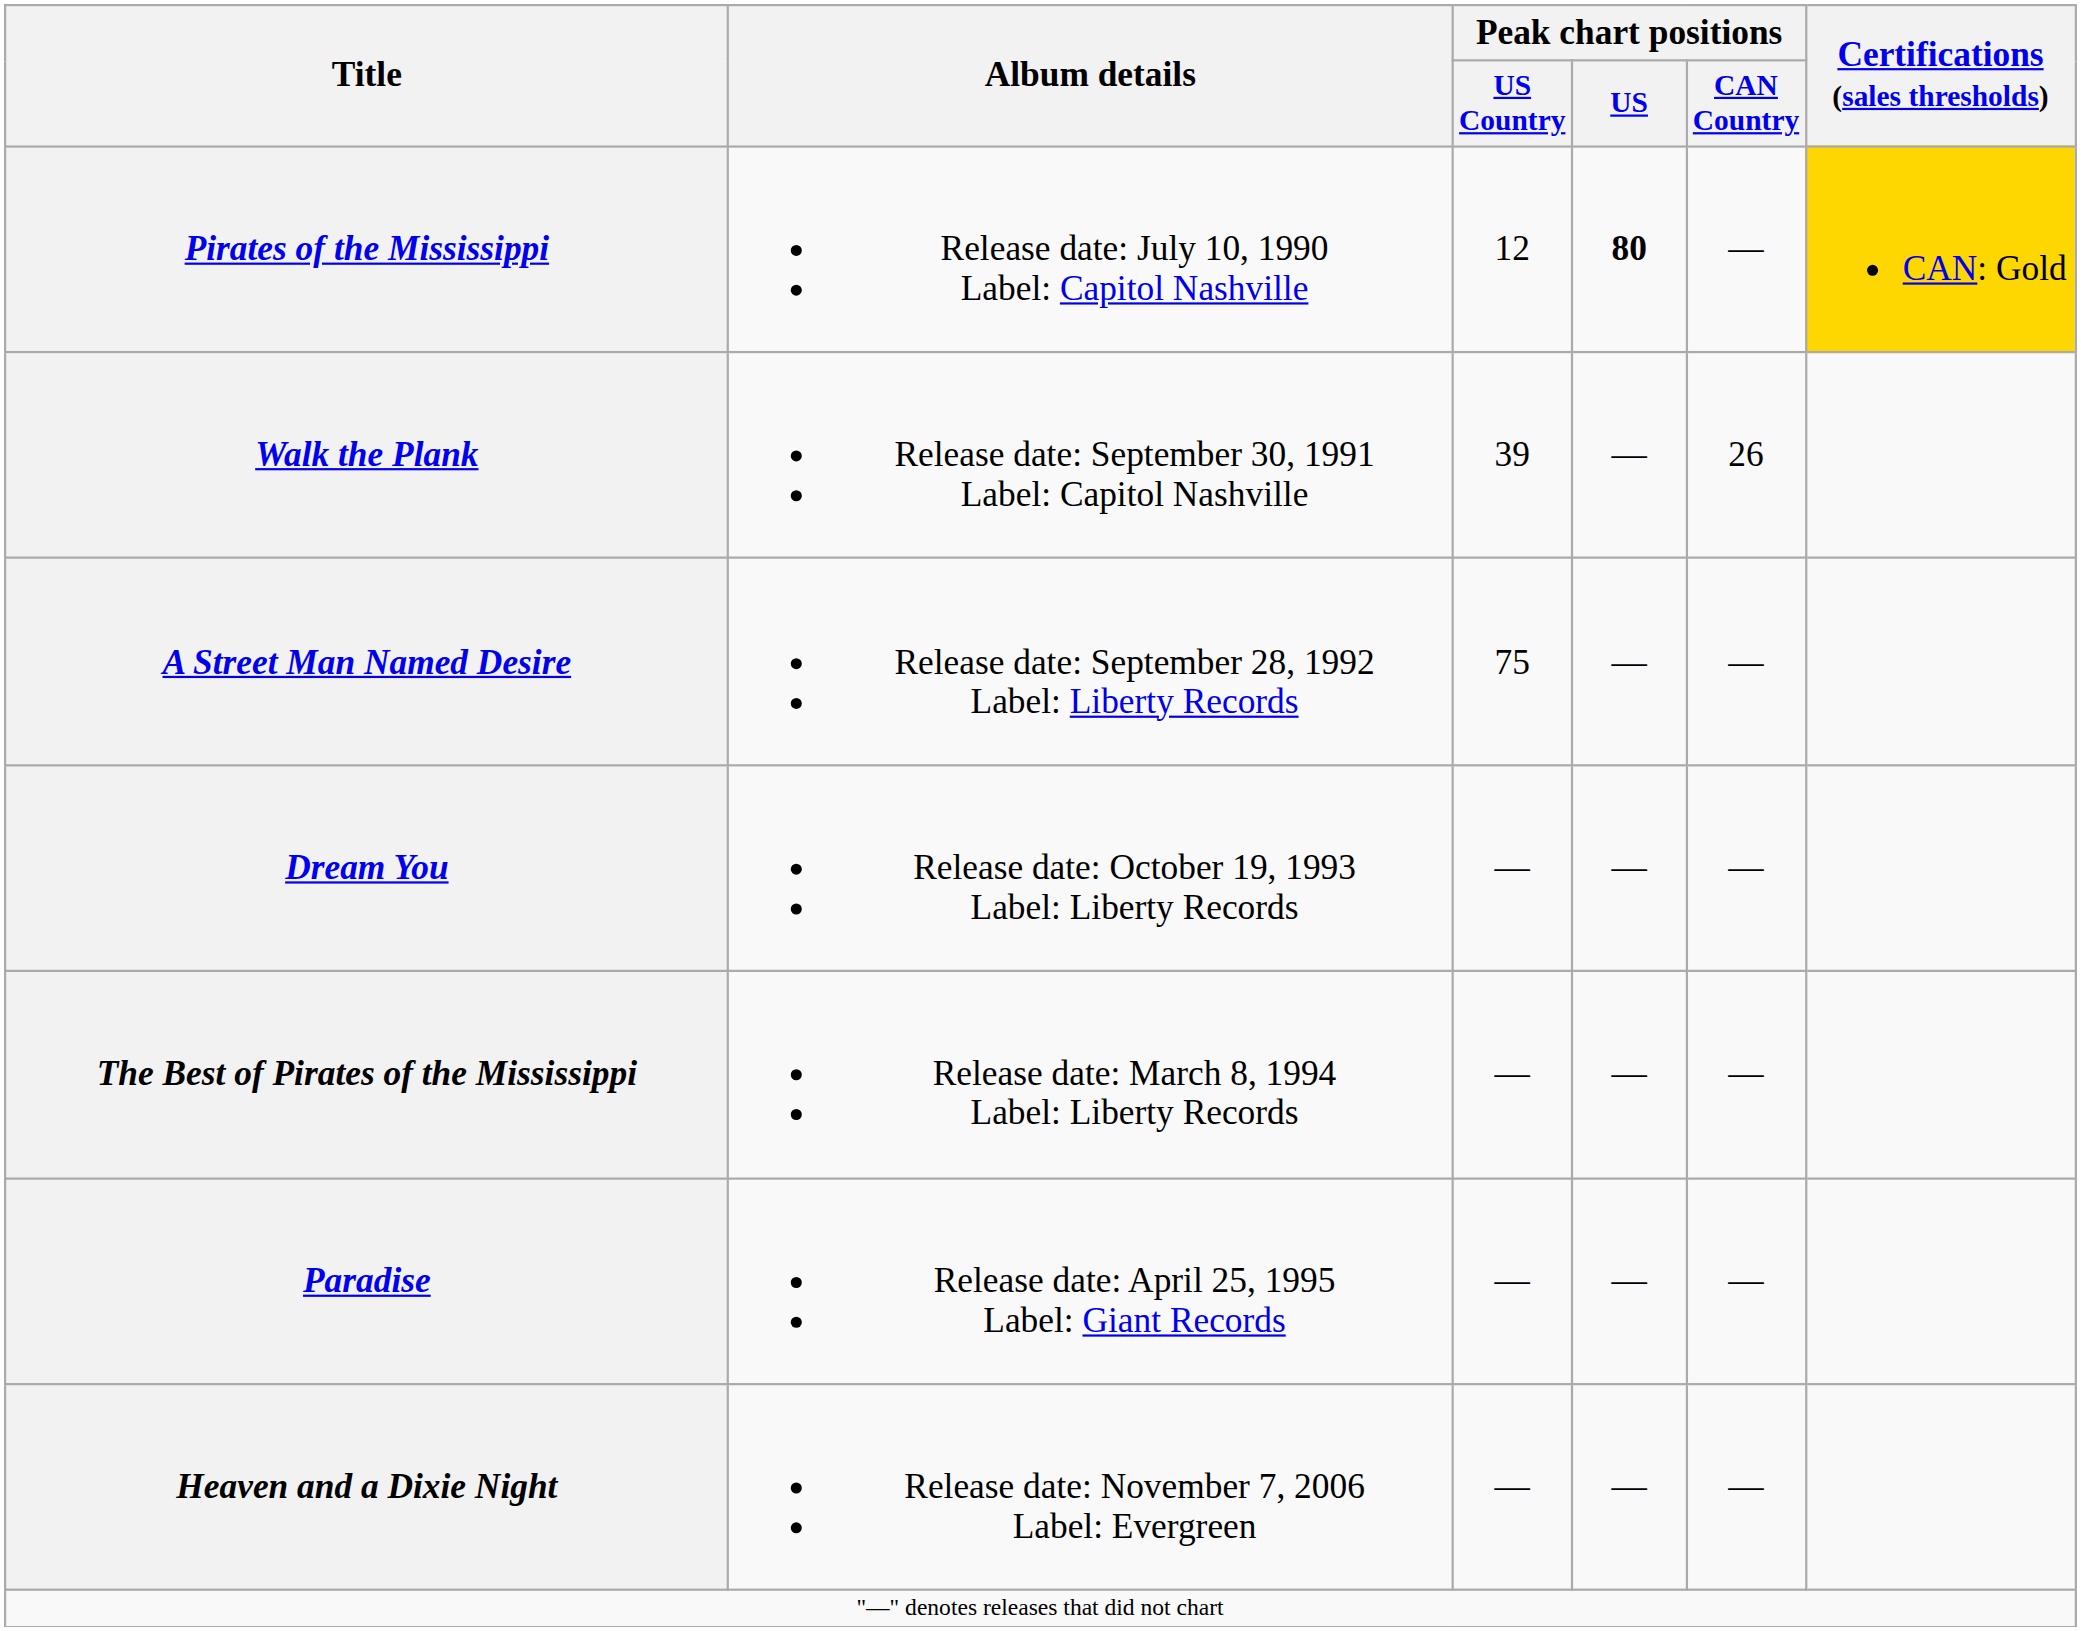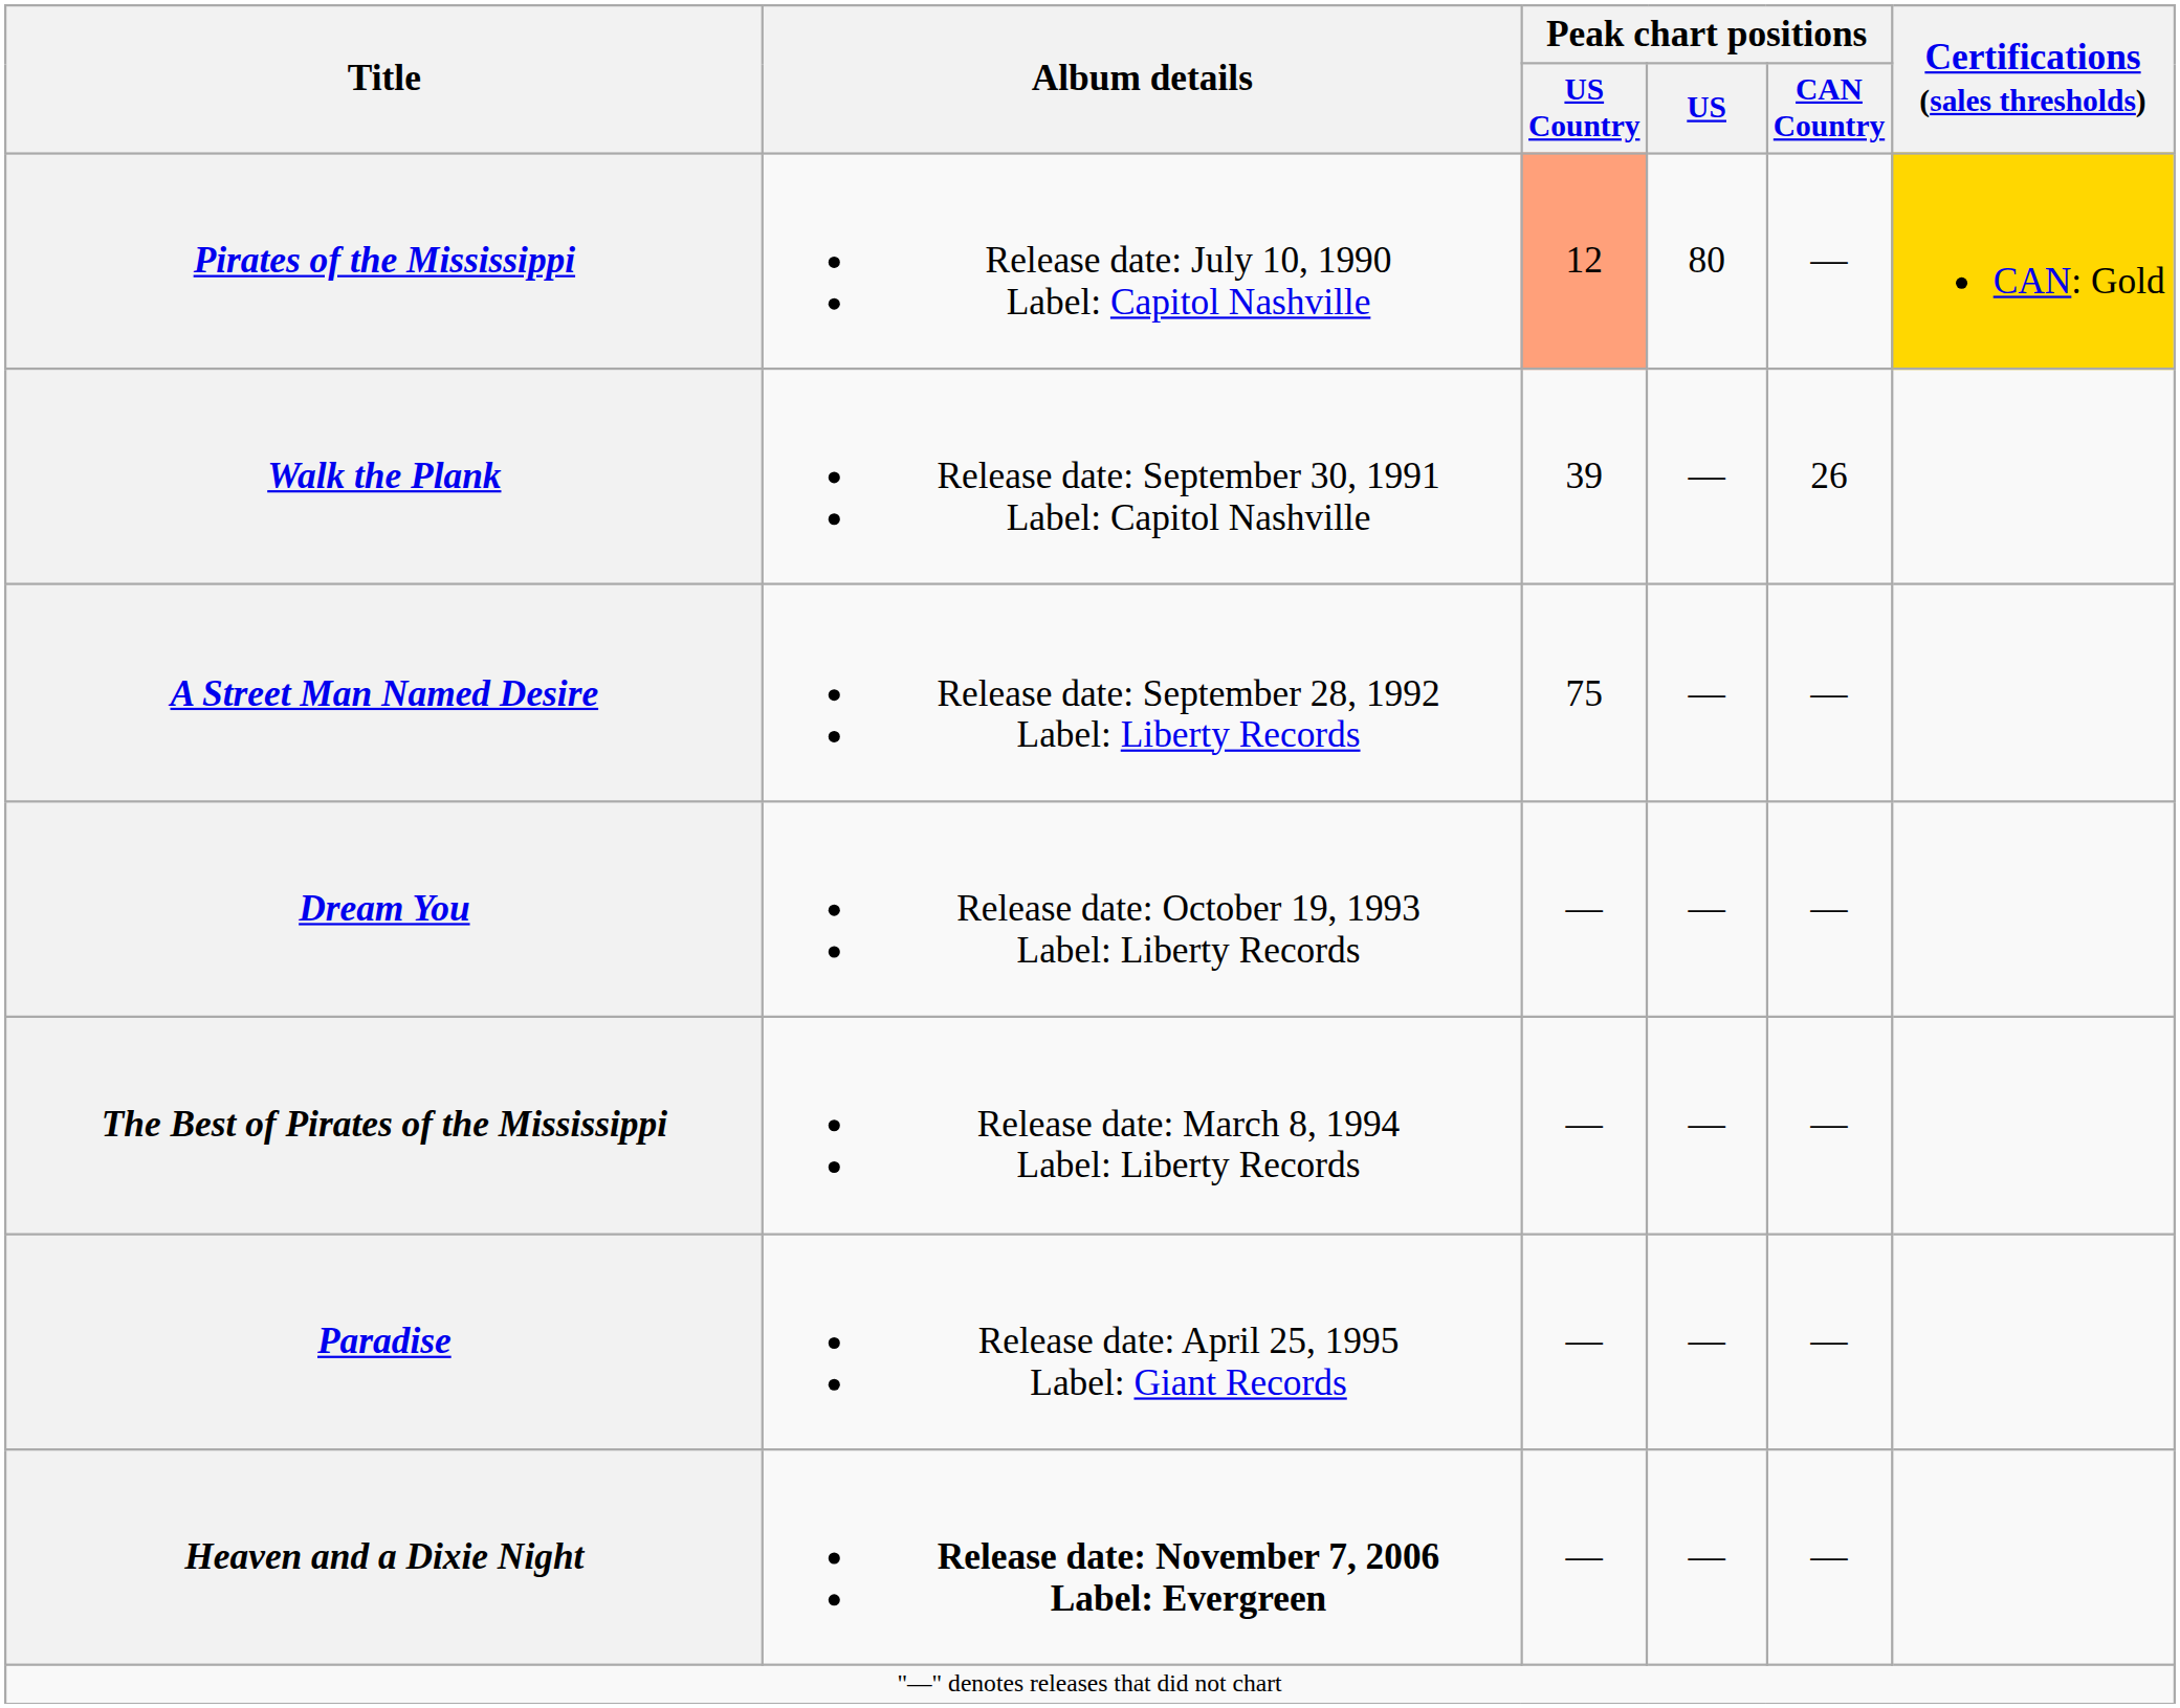Pirates of the Mississippi | Peak chart positions / US Country: no background -> lightsalmon background
Pirates of the Mississippi | Peak chart positions / US: bold -> normal
Heaven and a Dixie Night | Album details: normal -> bold
